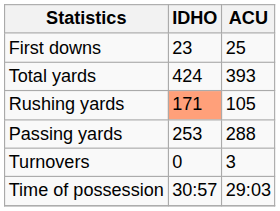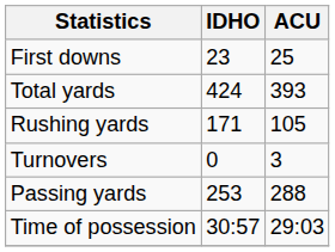Rushing yards | IDHO: lightsalmon background -> no background
rows swapped: Passing yards <-> Turnovers
